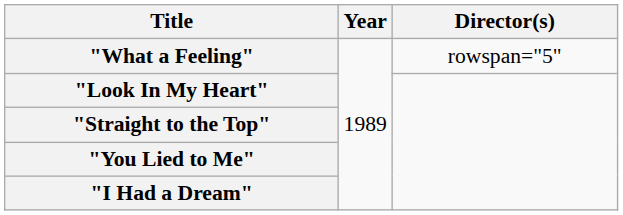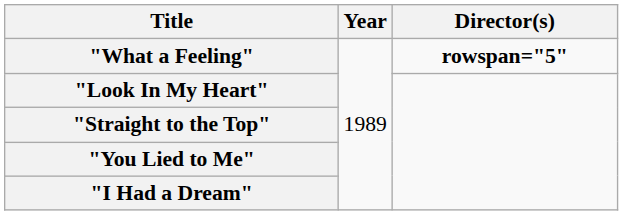"What a Feeling" | Director(s): normal -> bold
